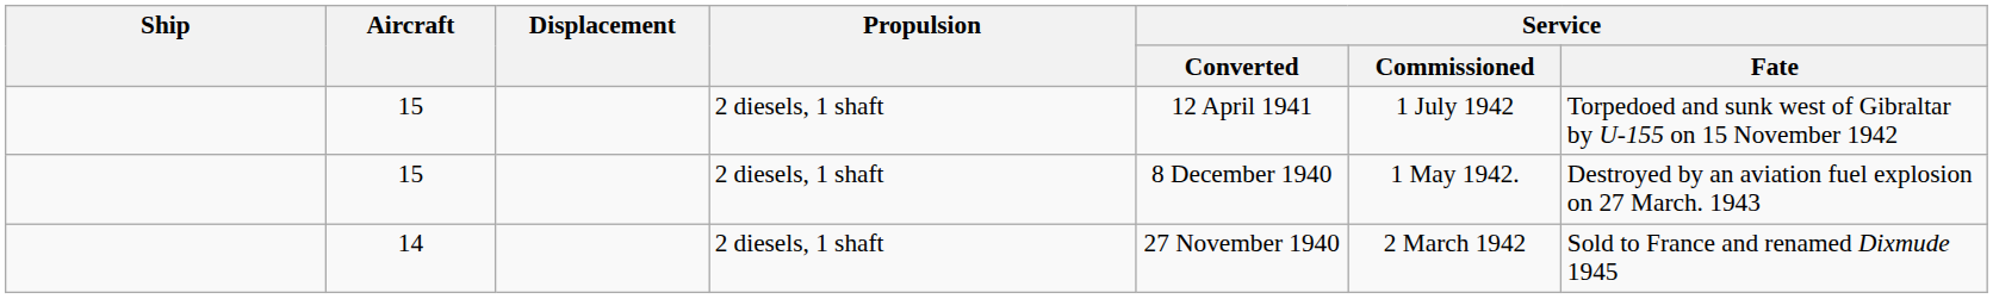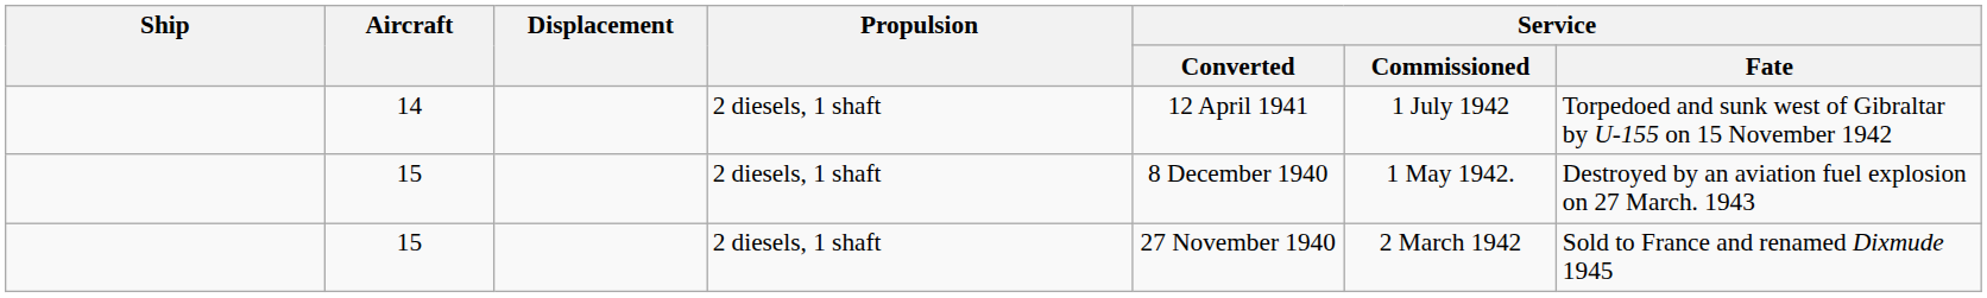row 3 | Aircraft: 15 -> 14
row 5 | Aircraft: 14 -> 15
